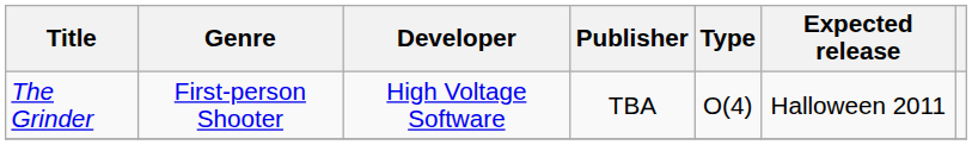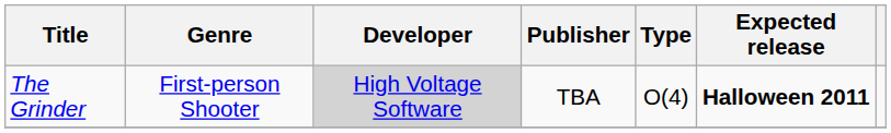The Grinder | Developer: no background -> lightgrey background
The Grinder | Expected release: normal -> bold
